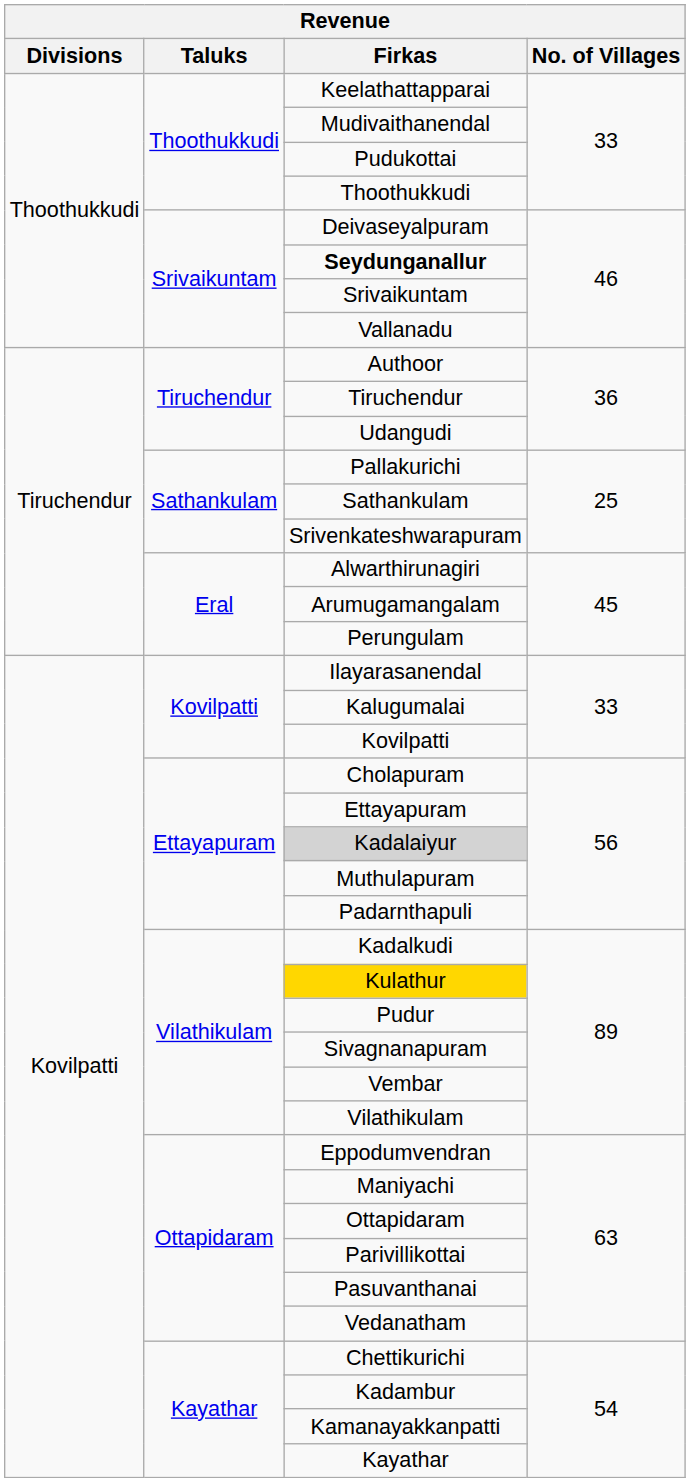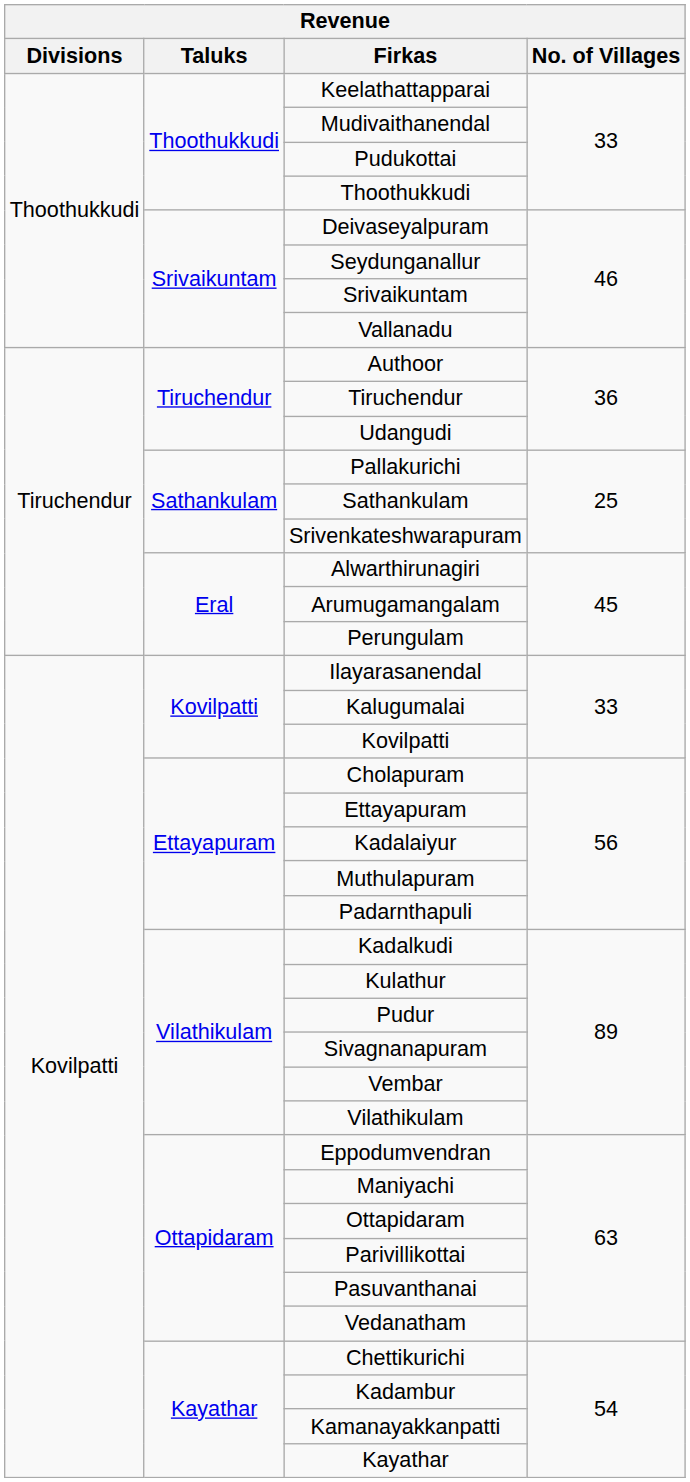Seydunganallur | Firkas: bold -> normal
Kadalaiyur | Firkas: lightgrey background -> no background
Kulathur | Firkas: gold background -> no background
